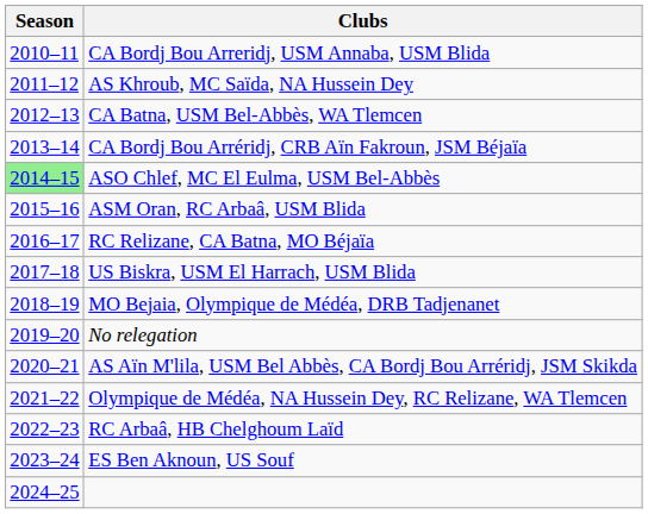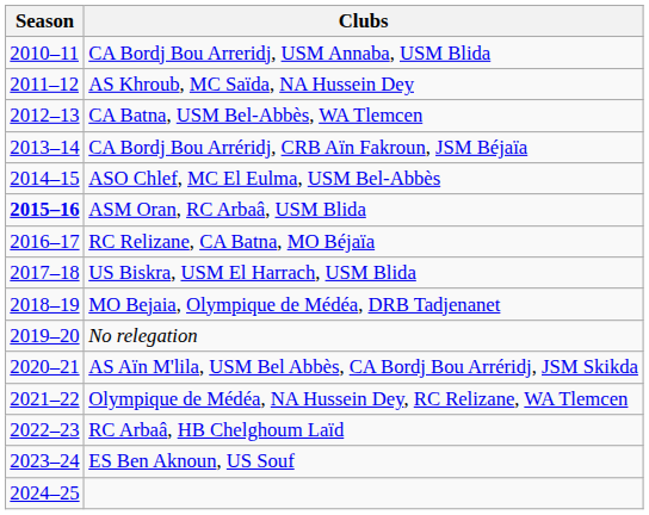ASO Chlef, MC El Eulma, USM Bel-Abbès | Season: lightgreen background -> no background
ASM Oran, RC Arbaâ, USM Blida | Season: normal -> bold
